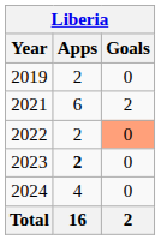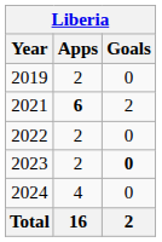2021 | Apps: normal -> bold
2022 | Goals: lightsalmon background -> no background
2023 | Apps: bold -> normal
2023 | Goals: normal -> bold
